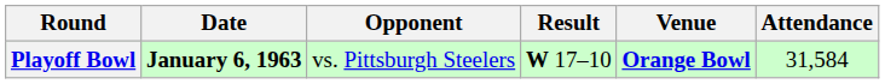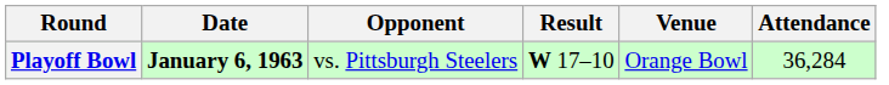Playoff Bowl | Venue: bold -> normal
Playoff Bowl | Attendance: 31,584 -> 36,284
